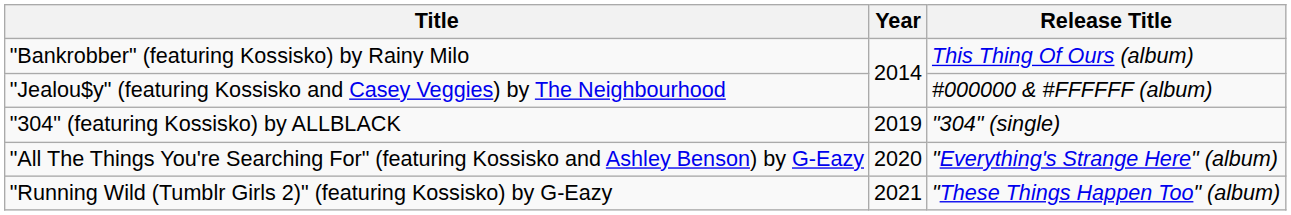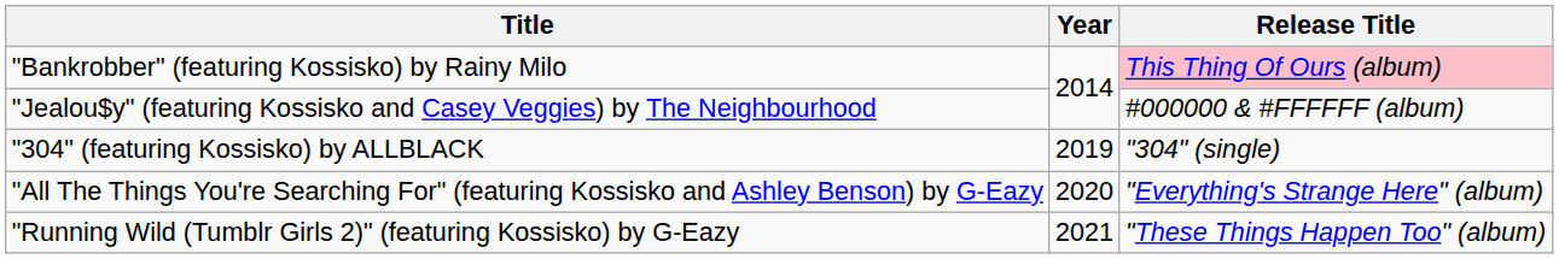"Bankrobber" (featuring Kossisko) by Rainy Milo | Release Title: no background -> pink background
